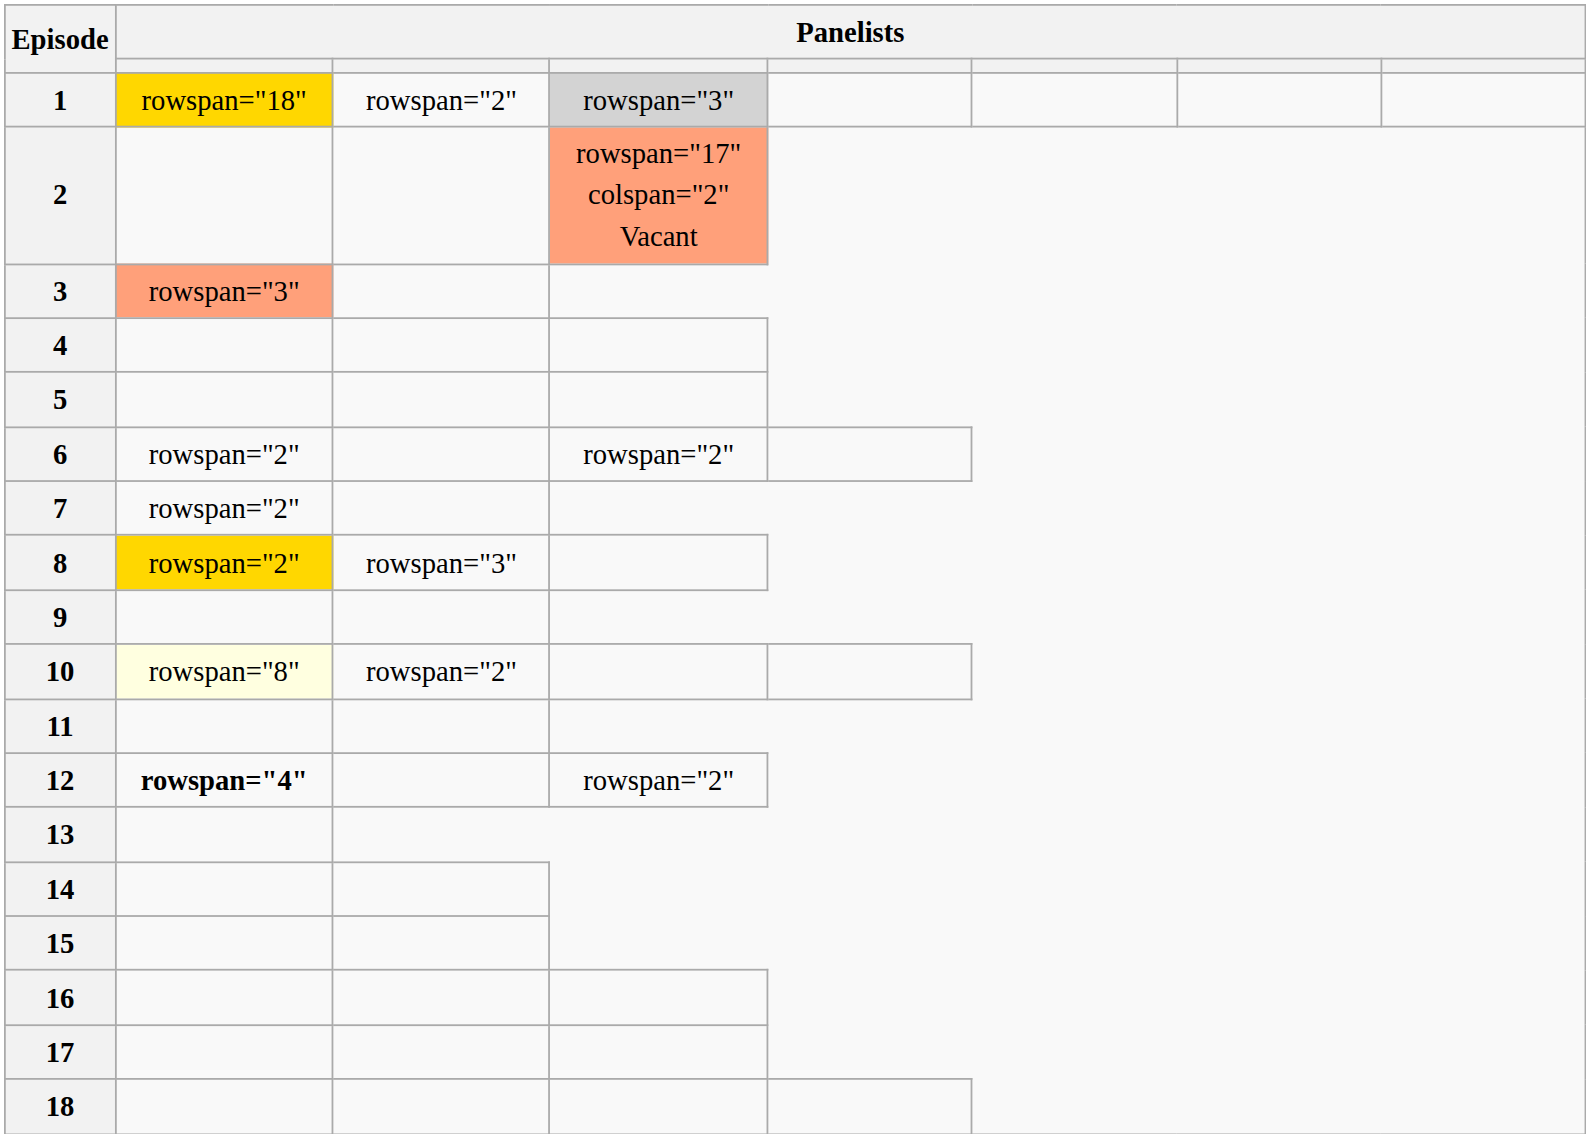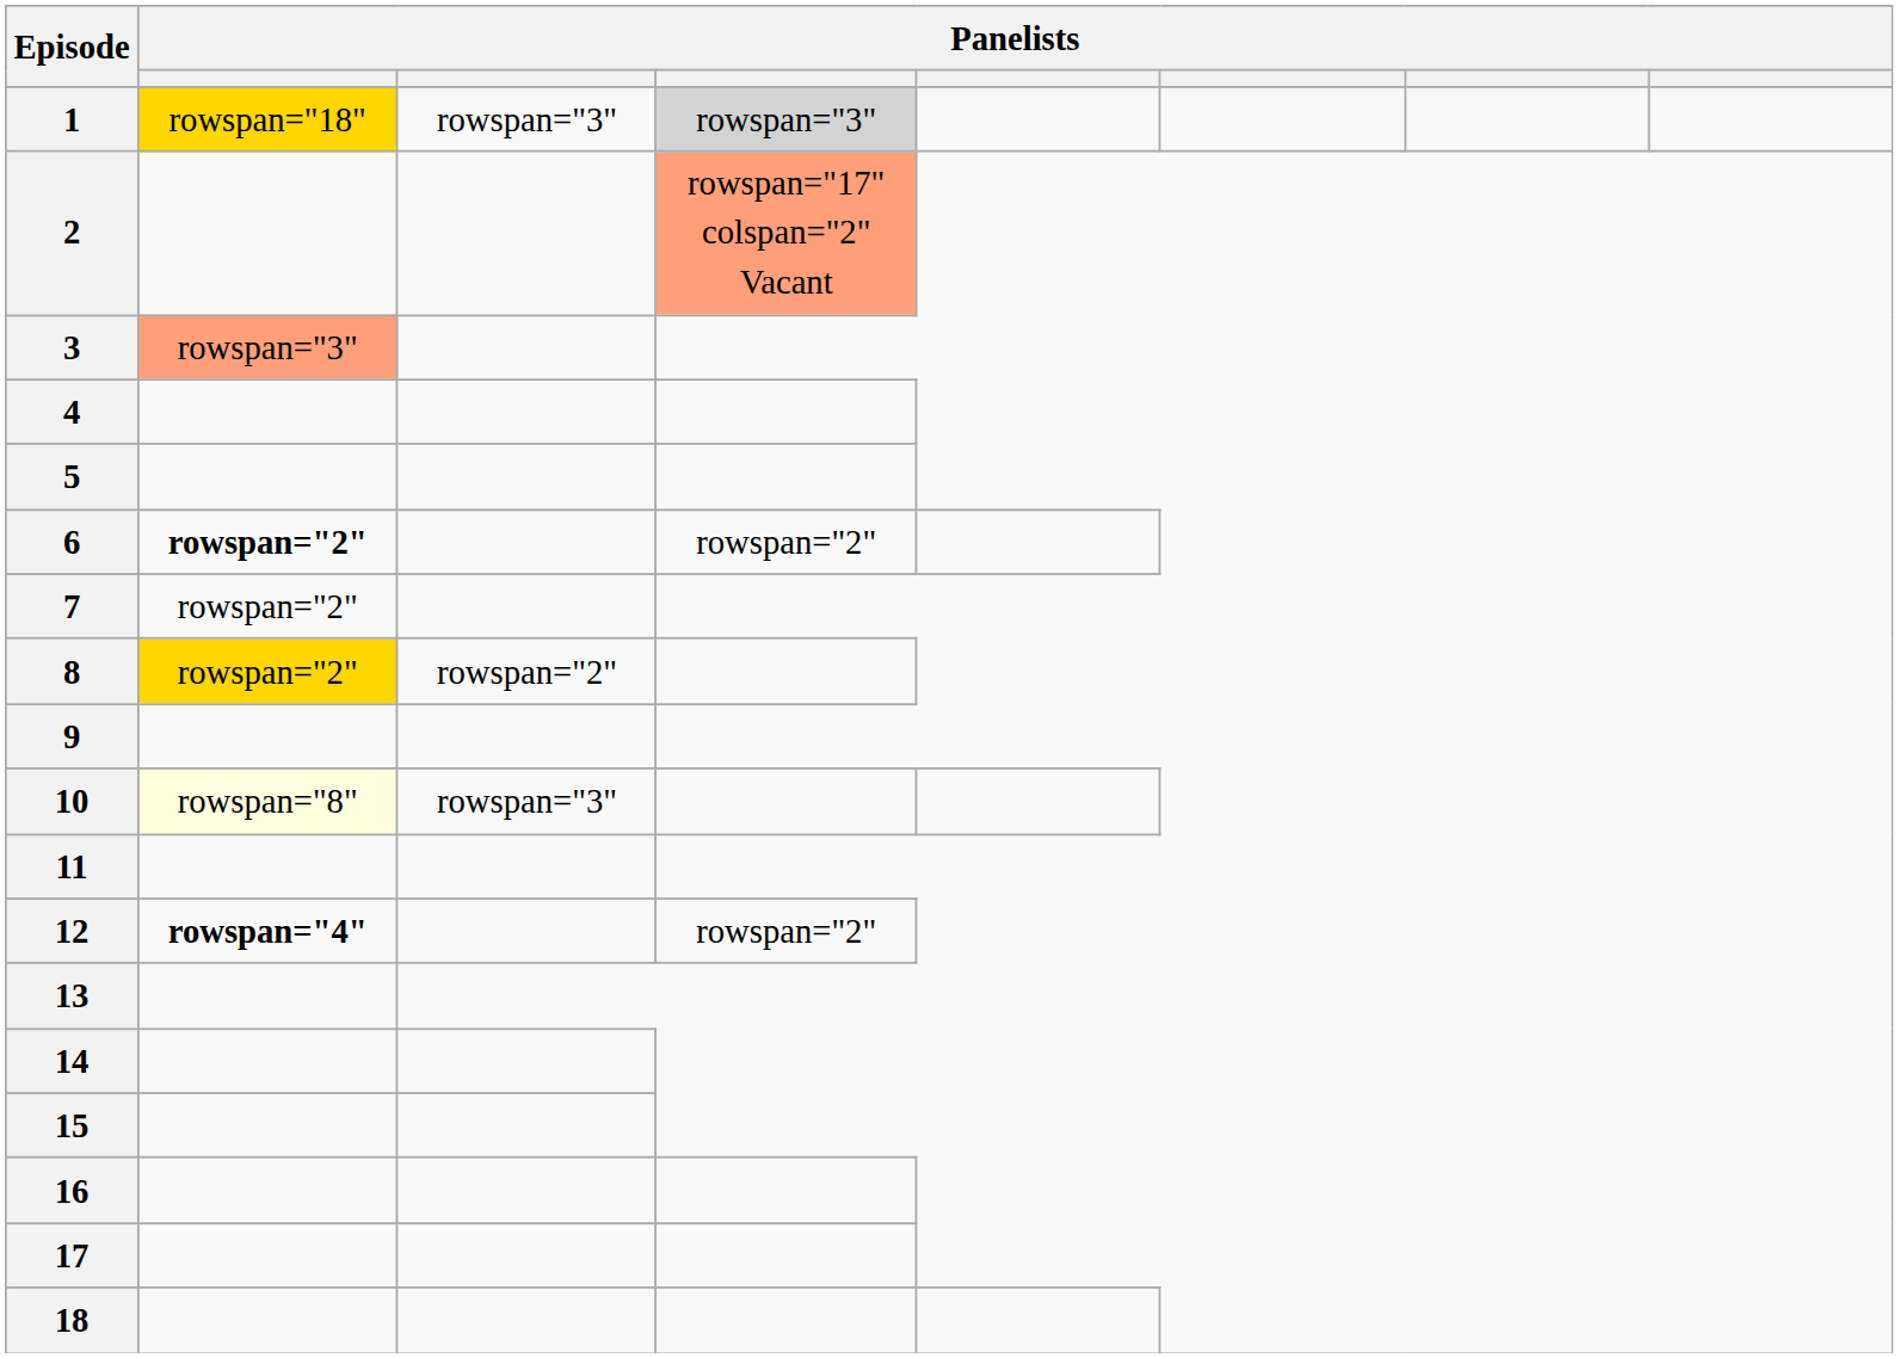1 | column 3: rowspan="2" -> rowspan="3"
6 | column 2: normal -> bold
8 | column 3: rowspan="3" -> rowspan="2"
10 | column 3: rowspan="2" -> rowspan="3"
